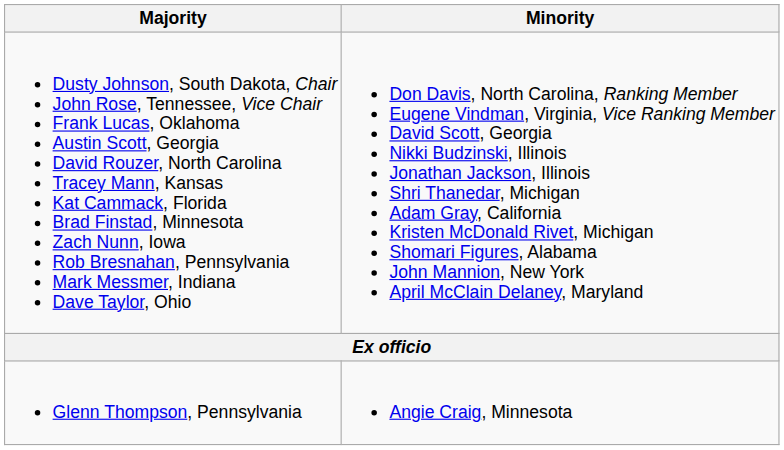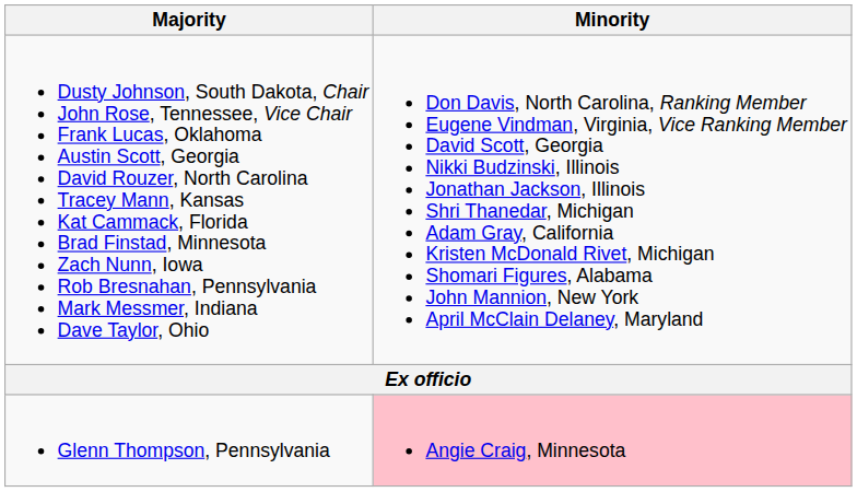Glenn Thompson, Pennsylvania | Minority: no background -> pink background
